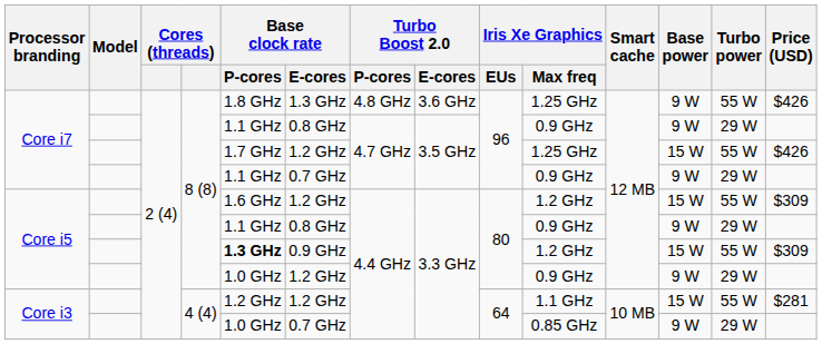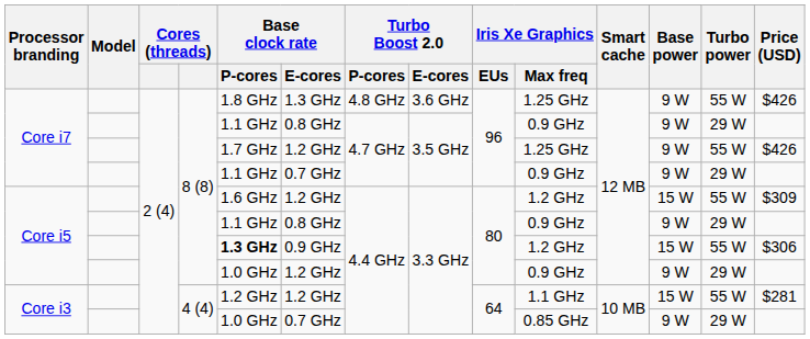row 5 | Base power: 15 W -> 9 W
row 9 | Price (USD): $309 -> $306
